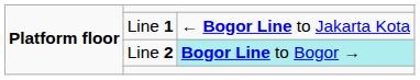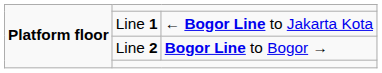Line 2 | column 3: paleturquoise background -> no background
